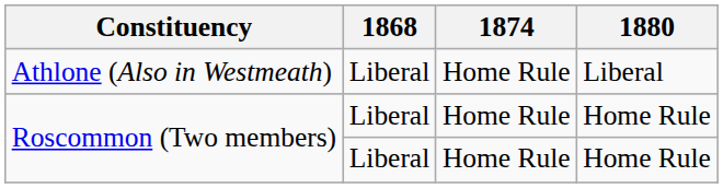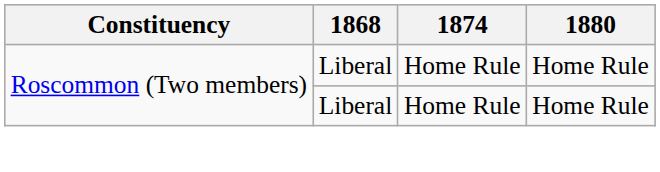- row: Athlone (Also in Westmeath) | Liberal | Home Rule | Liberal
